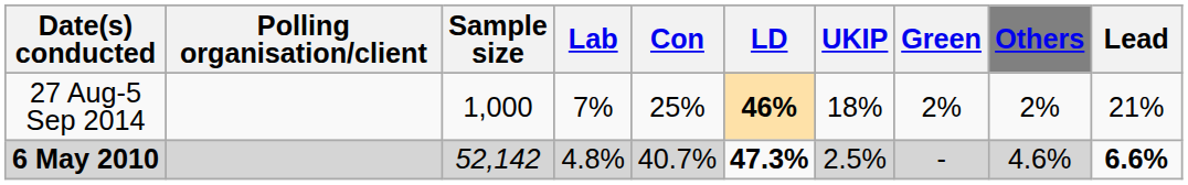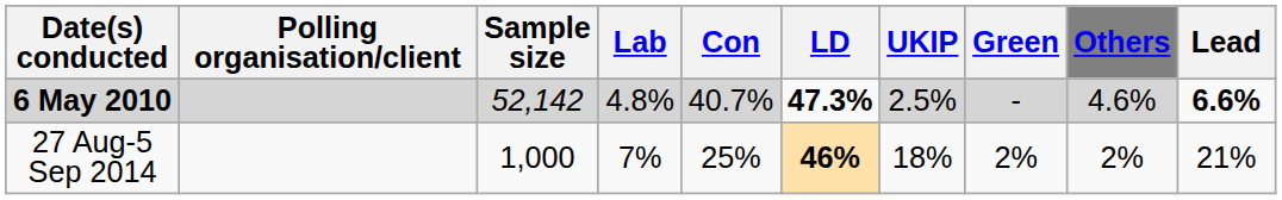rows swapped: 27 Aug-5 Sep 2014 <-> 6 May 2010
